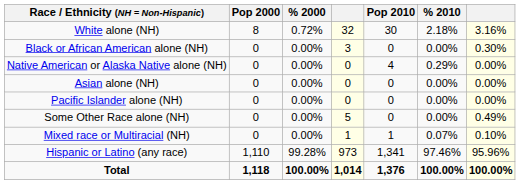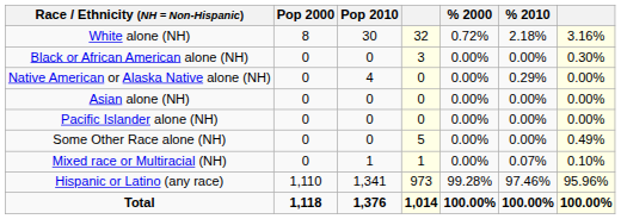columns swapped: Pop 2010 <-> % 2000
